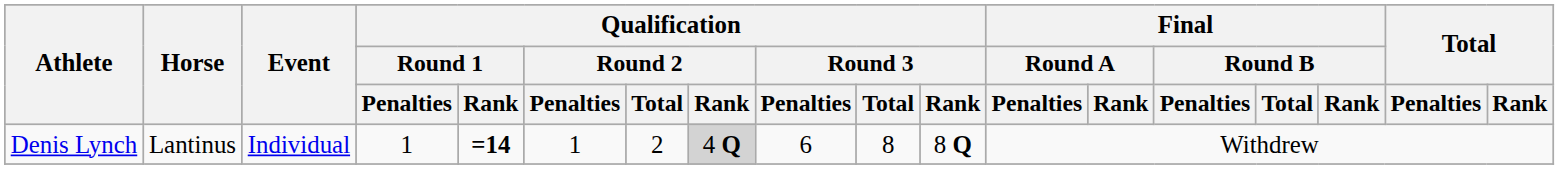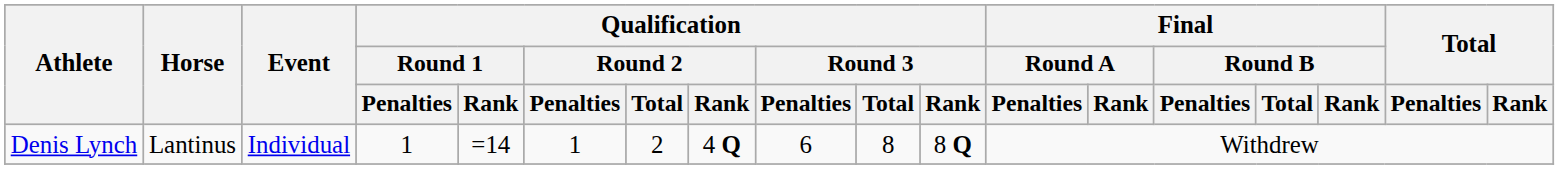Denis Lynch | Qualification / Round 1 / Rank: bold -> normal
Denis Lynch | Qualification / Round 2 / Rank: lightgrey background -> no background
